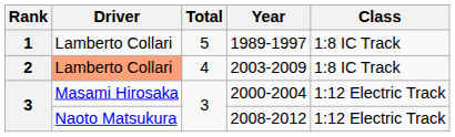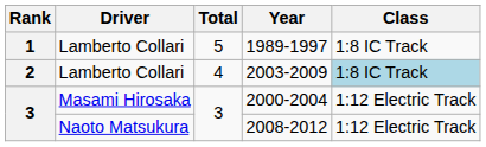2003-2009 | Driver: lightsalmon background -> no background
2003-2009 | Class: no background -> lightblue background
